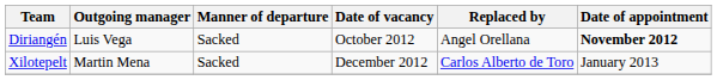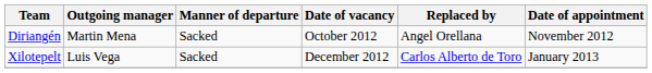Diriangén | Outgoing manager: Luis Vega -> Martin Mena
Diriangén | Date of appointment: bold -> normal
Xilotepelt | Outgoing manager: Martin Mena -> Luis Vega
